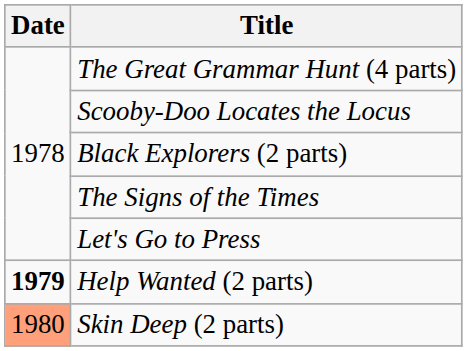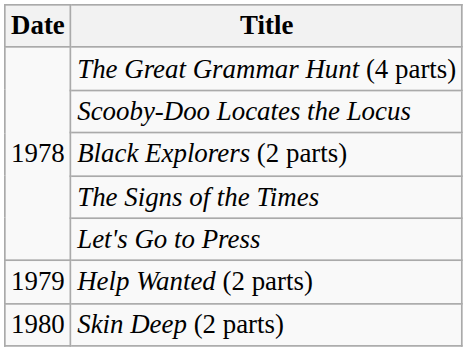Help Wanted (2 parts) | Date: bold -> normal
Skin Deep (2 parts) | Date: lightsalmon background -> no background
